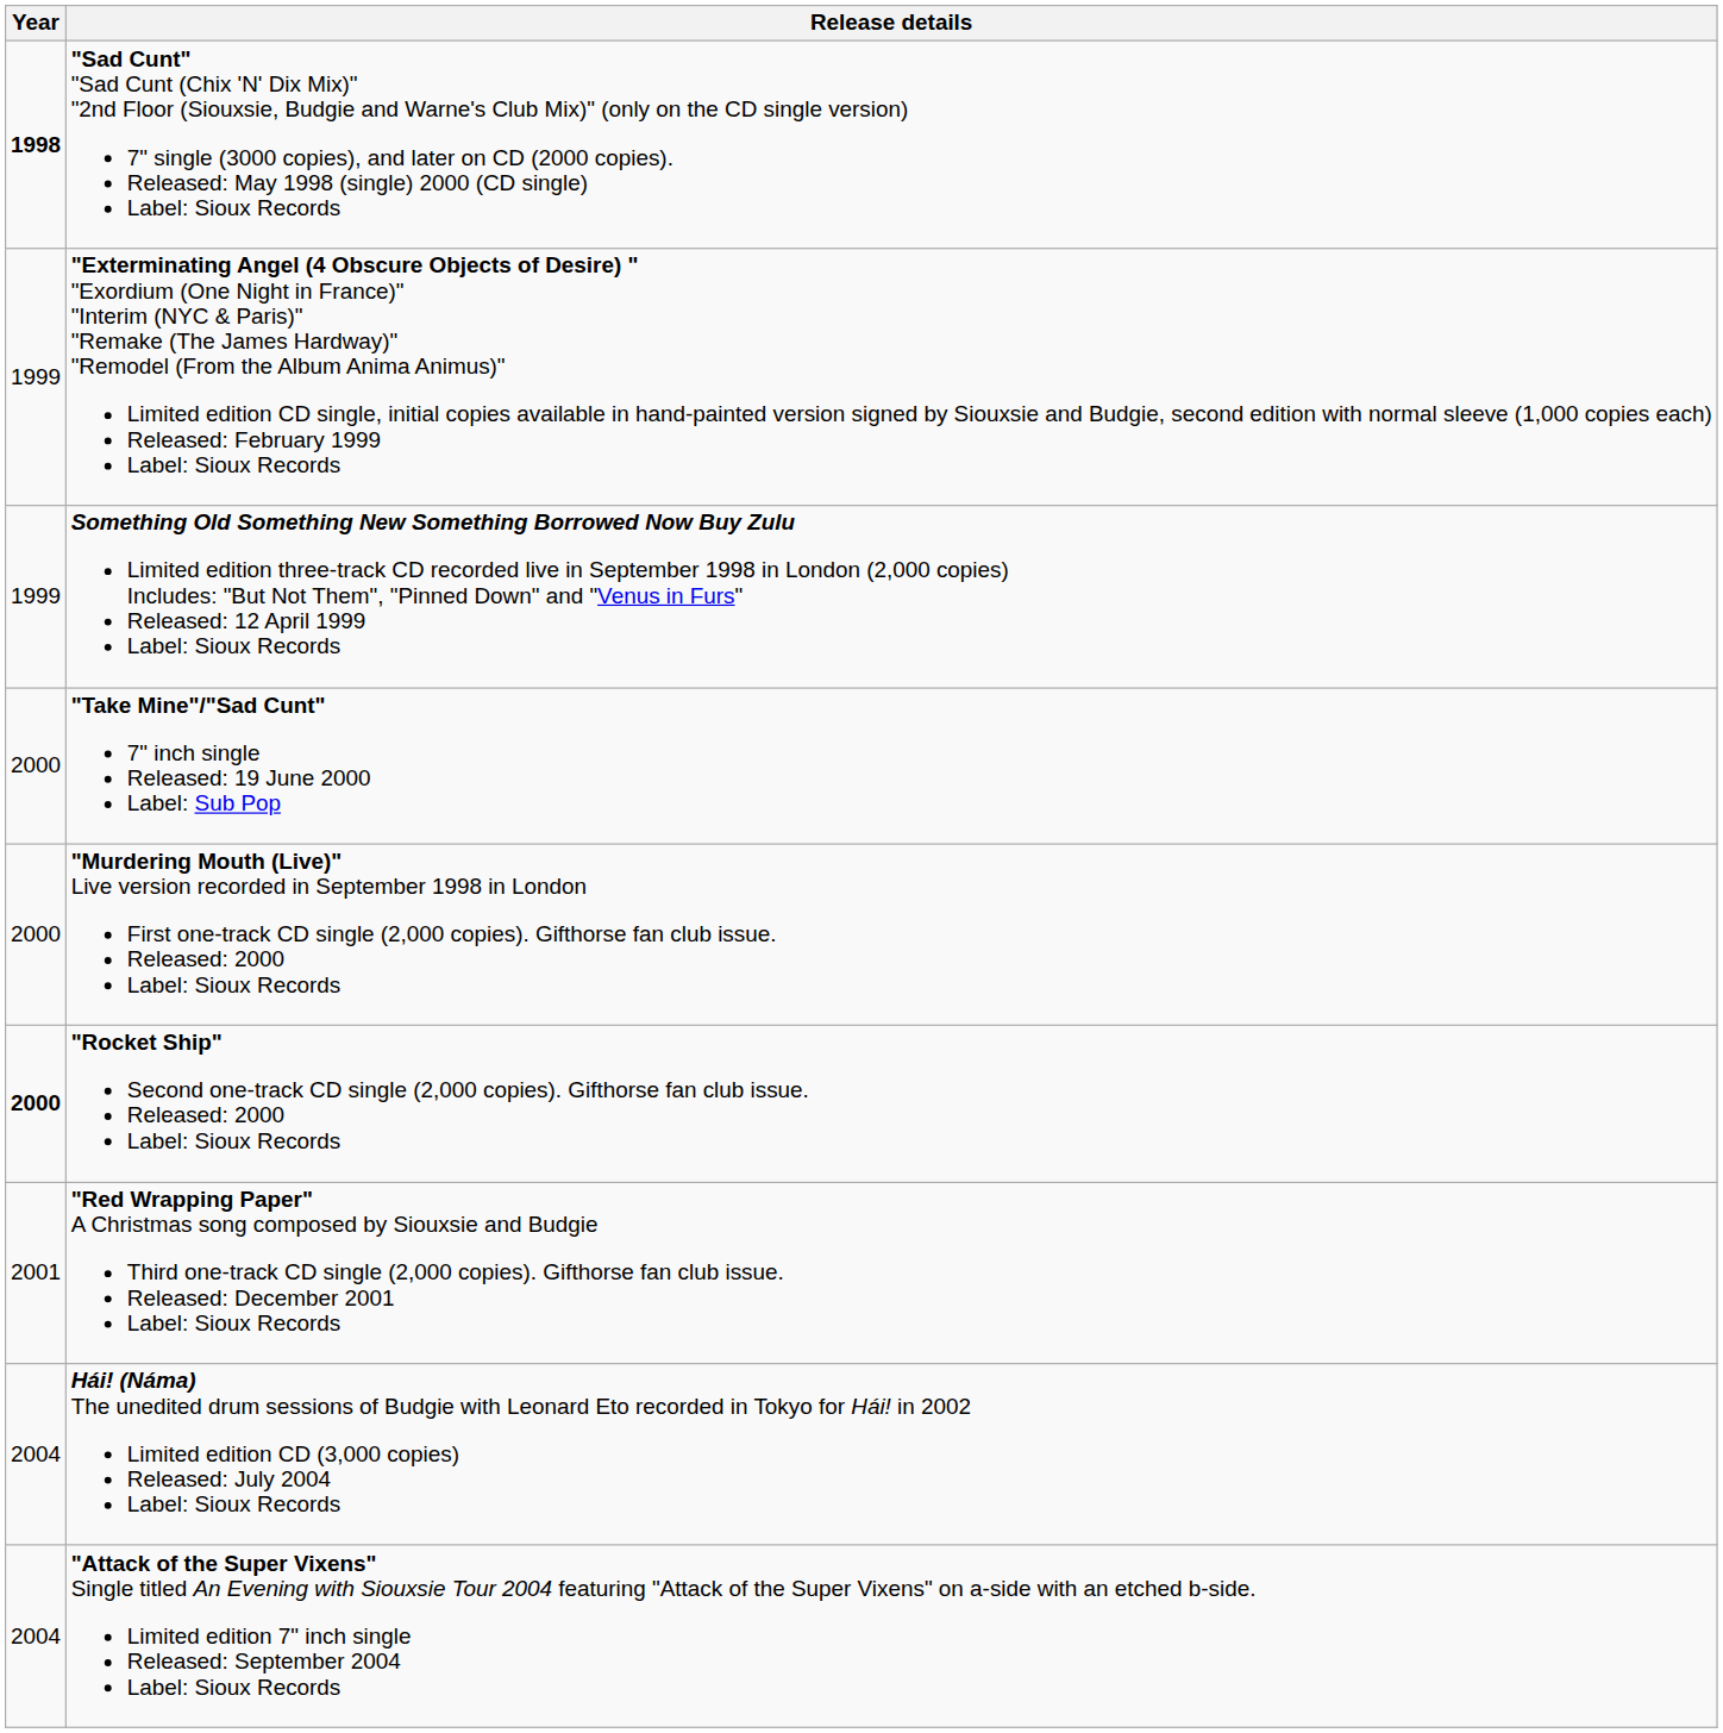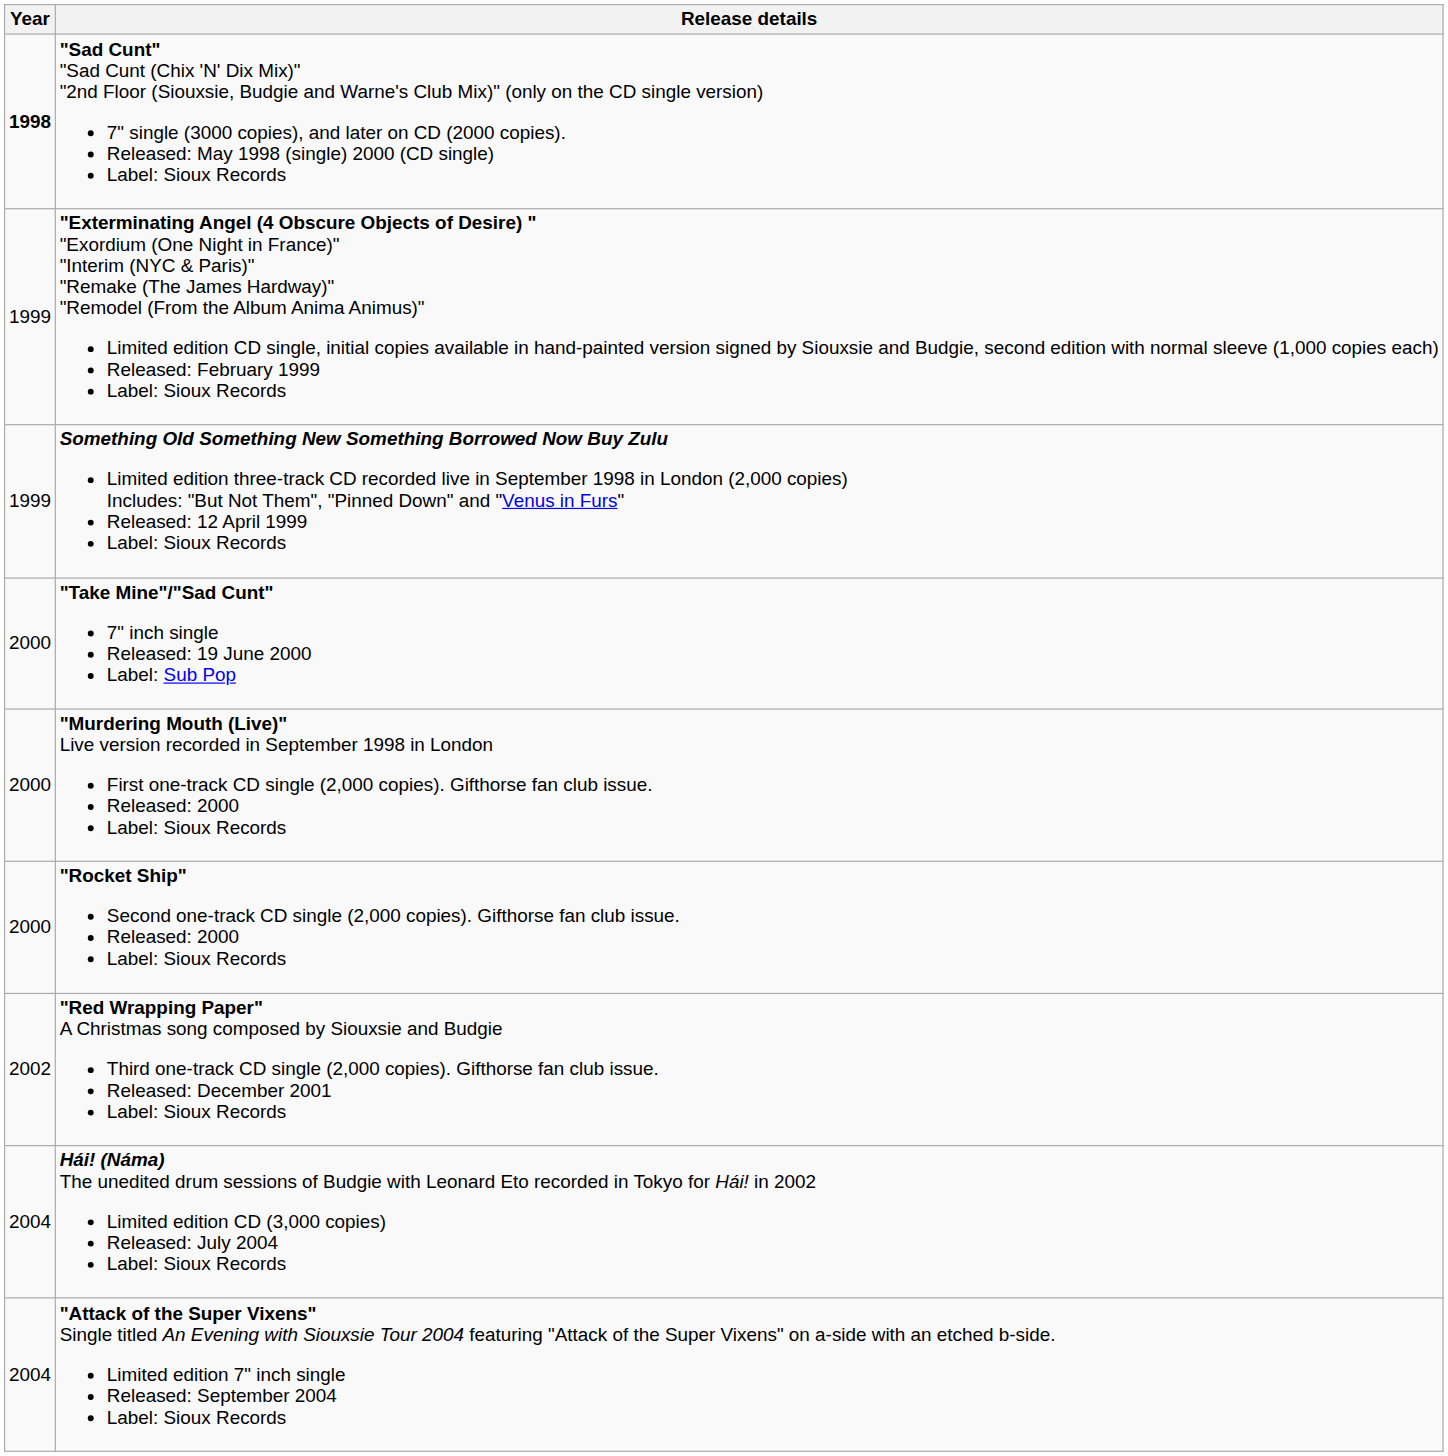row 7 | Year: bold -> normal
row 8 | Year: 2001 -> 2002
